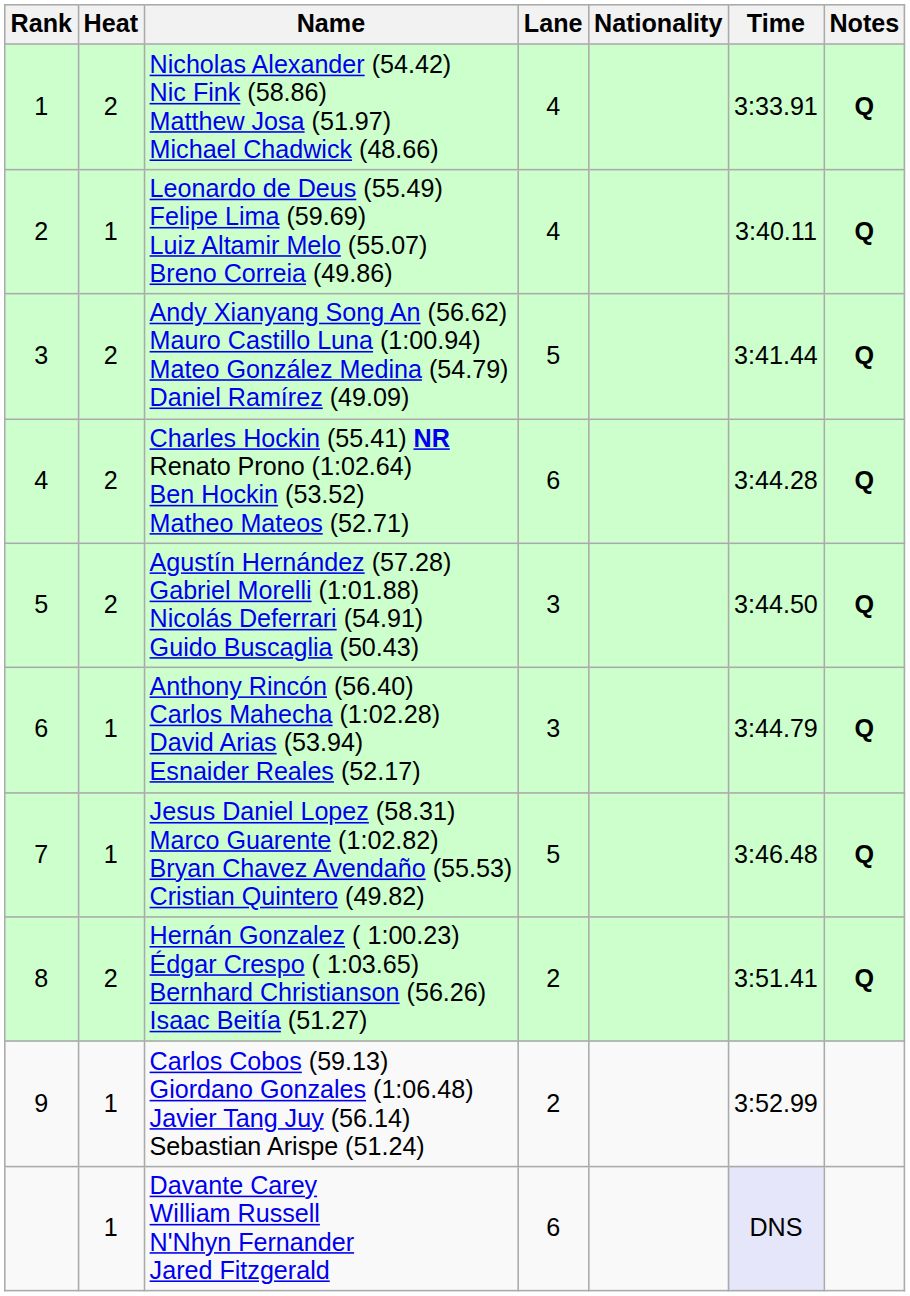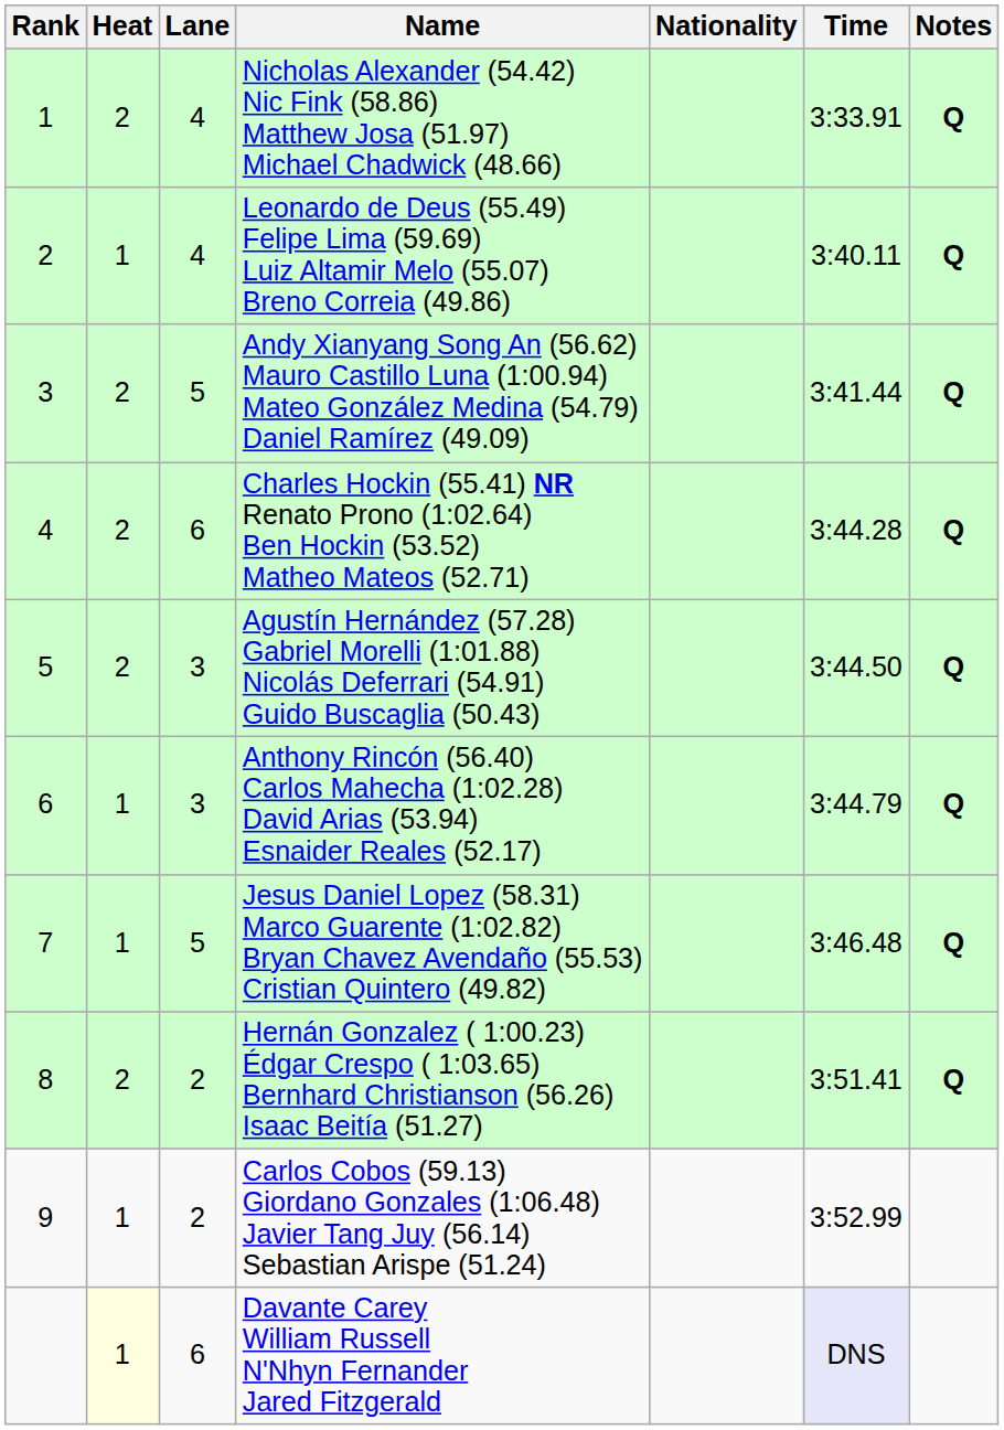columns swapped: Lane <-> Name
row 11 | Heat: no background -> lightyellow background
